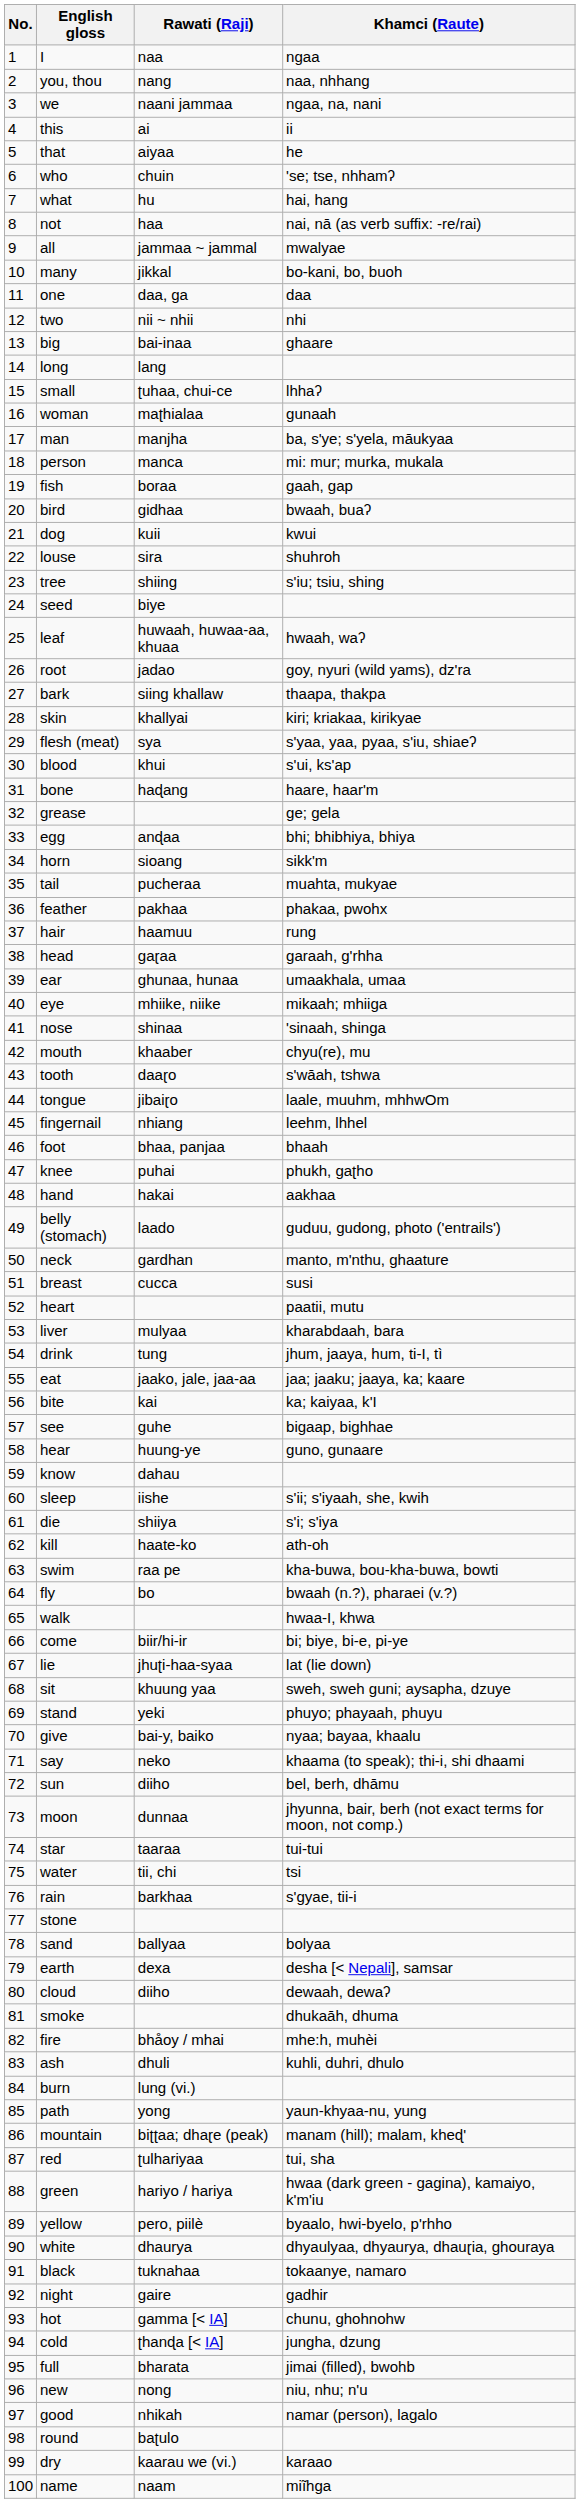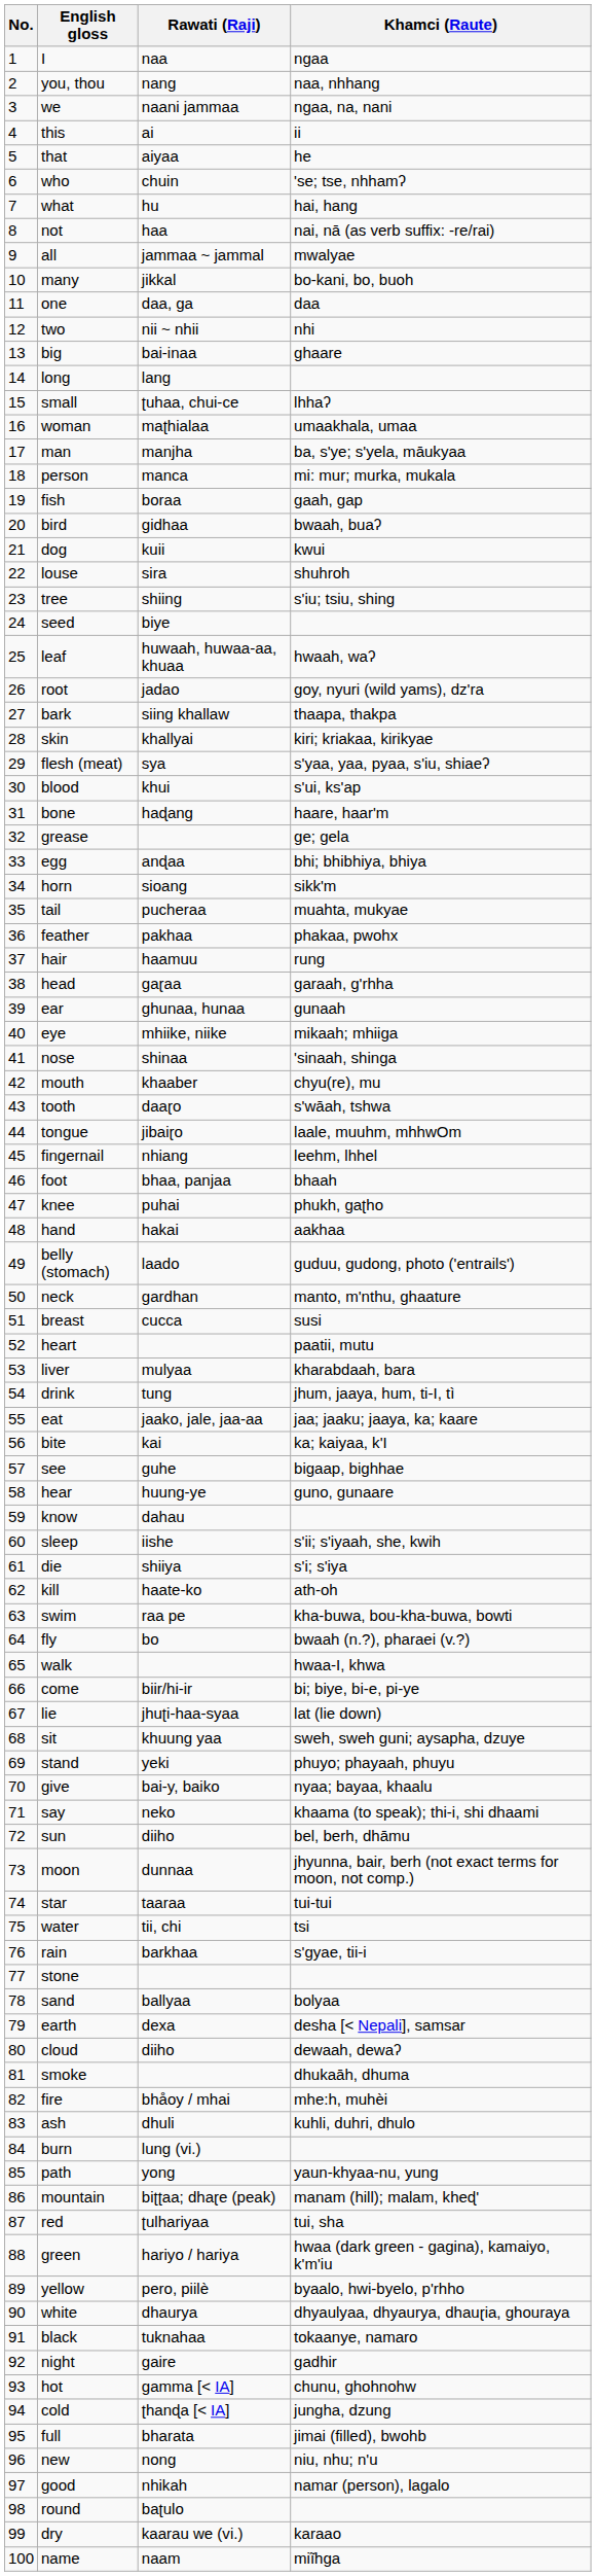woman | Khamci (Raute): gunaah -> umaakhala, umaa
ear | Khamci (Raute): umaakhala, umaa -> gunaah
